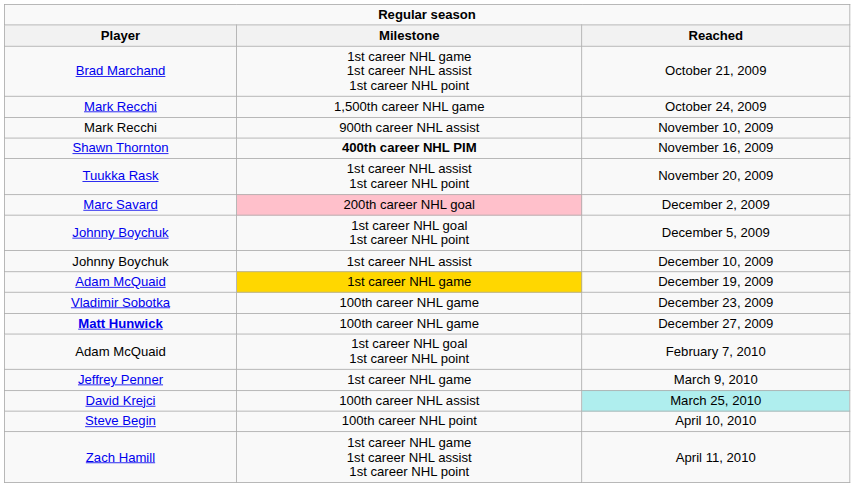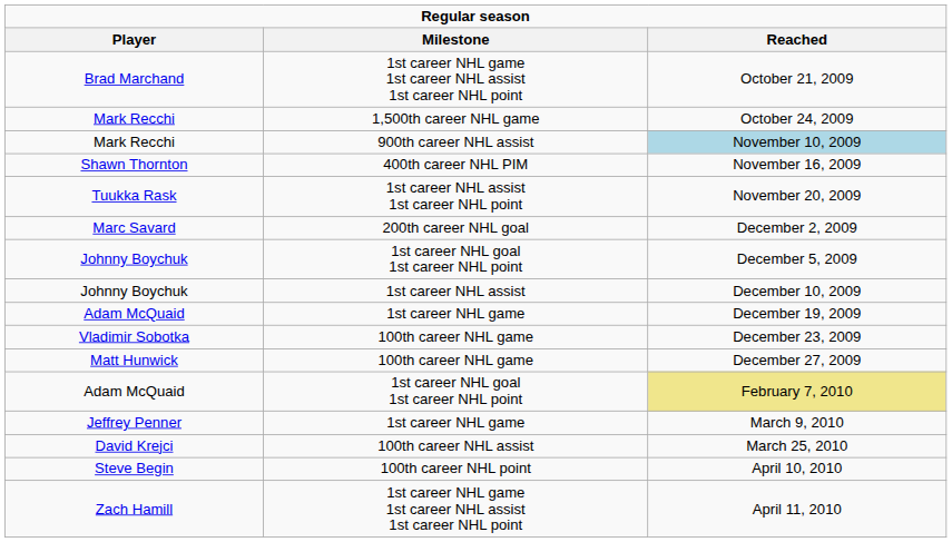row 5 | Reached: no background -> lightblue background
row 6 | Milestone: bold -> normal
row 8 | Milestone: pink background -> no background
row 11 | Milestone: gold background -> no background
row 13 | Player: bold -> normal
row 14 | Reached: no background -> khaki background
row 16 | Reached: paleturquoise background -> no background
